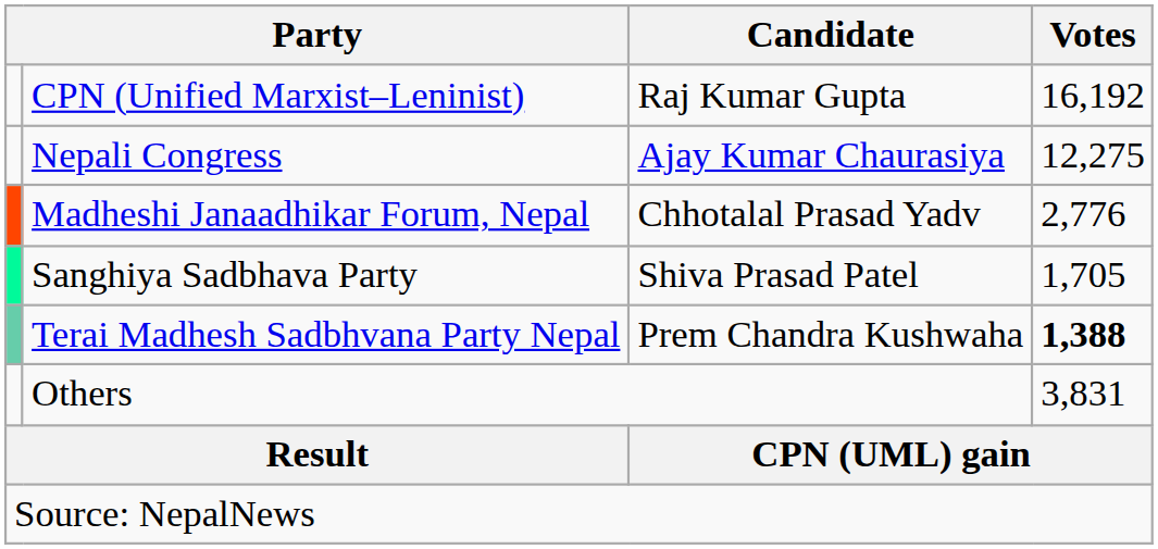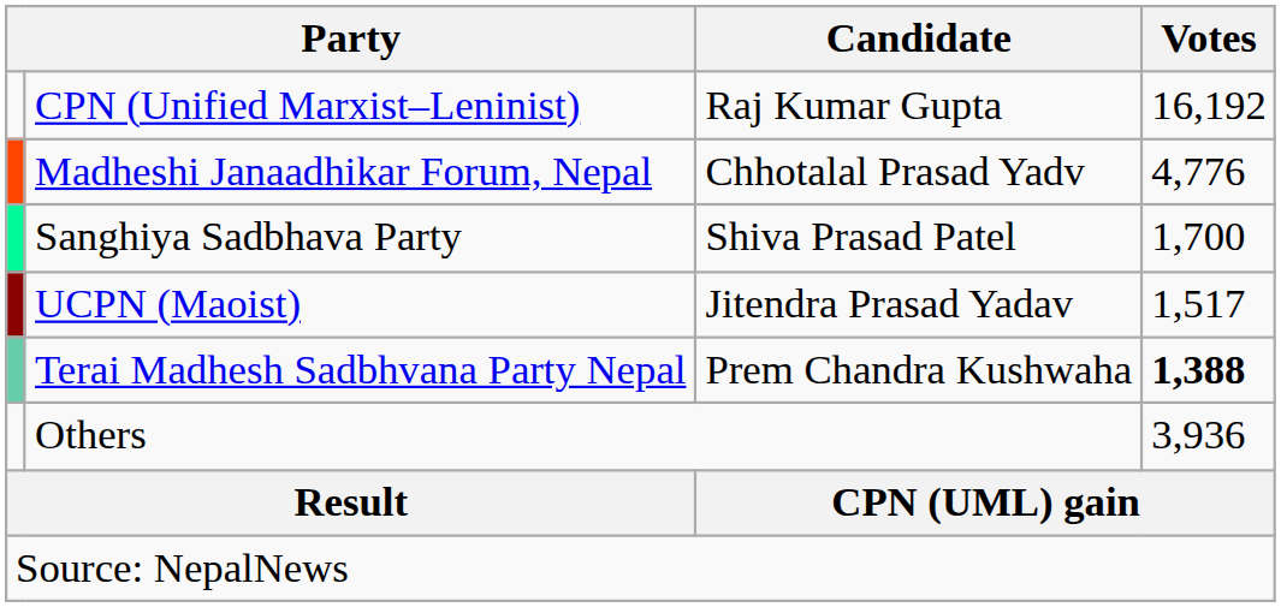- row: Nepali Congress | Ajay Kumar Chaurasiya | 12,275
Madheshi Janaadhikar Forum, Nepal | Votes: 2,776 -> 4,776
Sanghiya Sadbhava Party | Votes: 1,705 -> 1,700
+ row: UCPN (Maoist) | Jitendra Prasad Yadav | 1,517
Others | Votes: 3,831 -> 3,936
